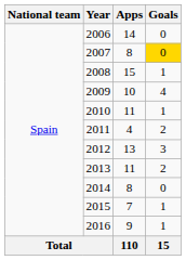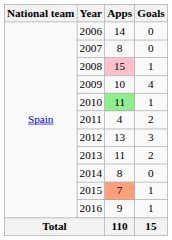2007 | Goals: gold background -> no background
2008 | Apps: no background -> pink background
2010 | Apps: no background -> lightgreen background
2015 | Apps: no background -> lightsalmon background
